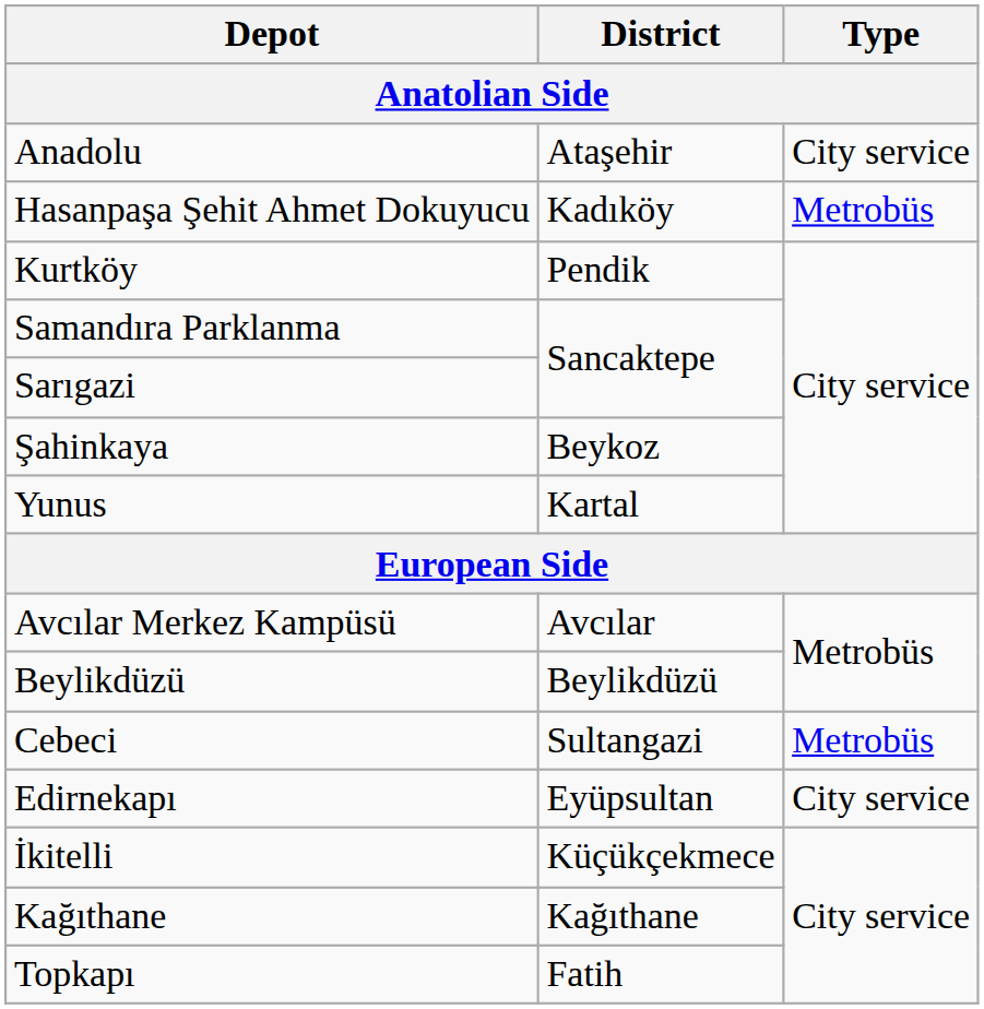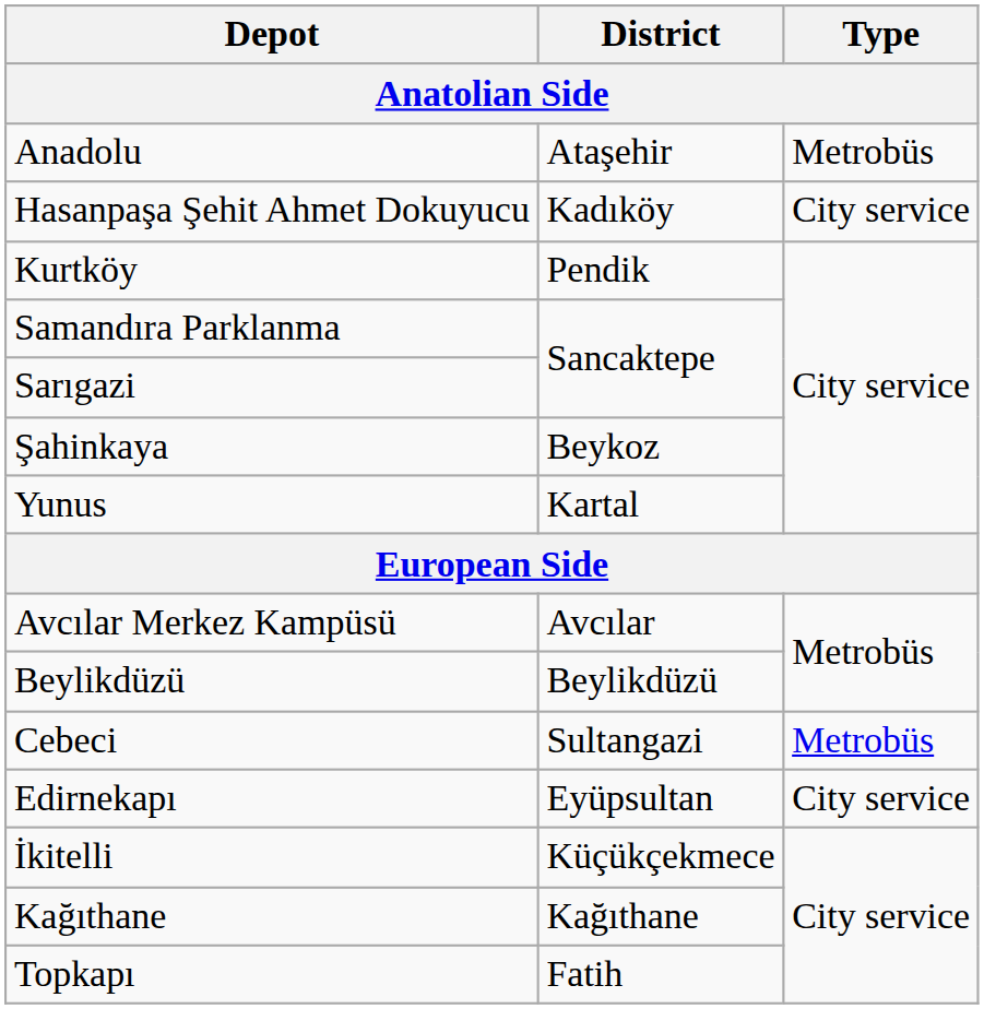Anadolu | Type: City service -> Metrobüs
Hasanpaşa Şehit Ahmet Dokuyucu | Type: Metrobüs -> City service
